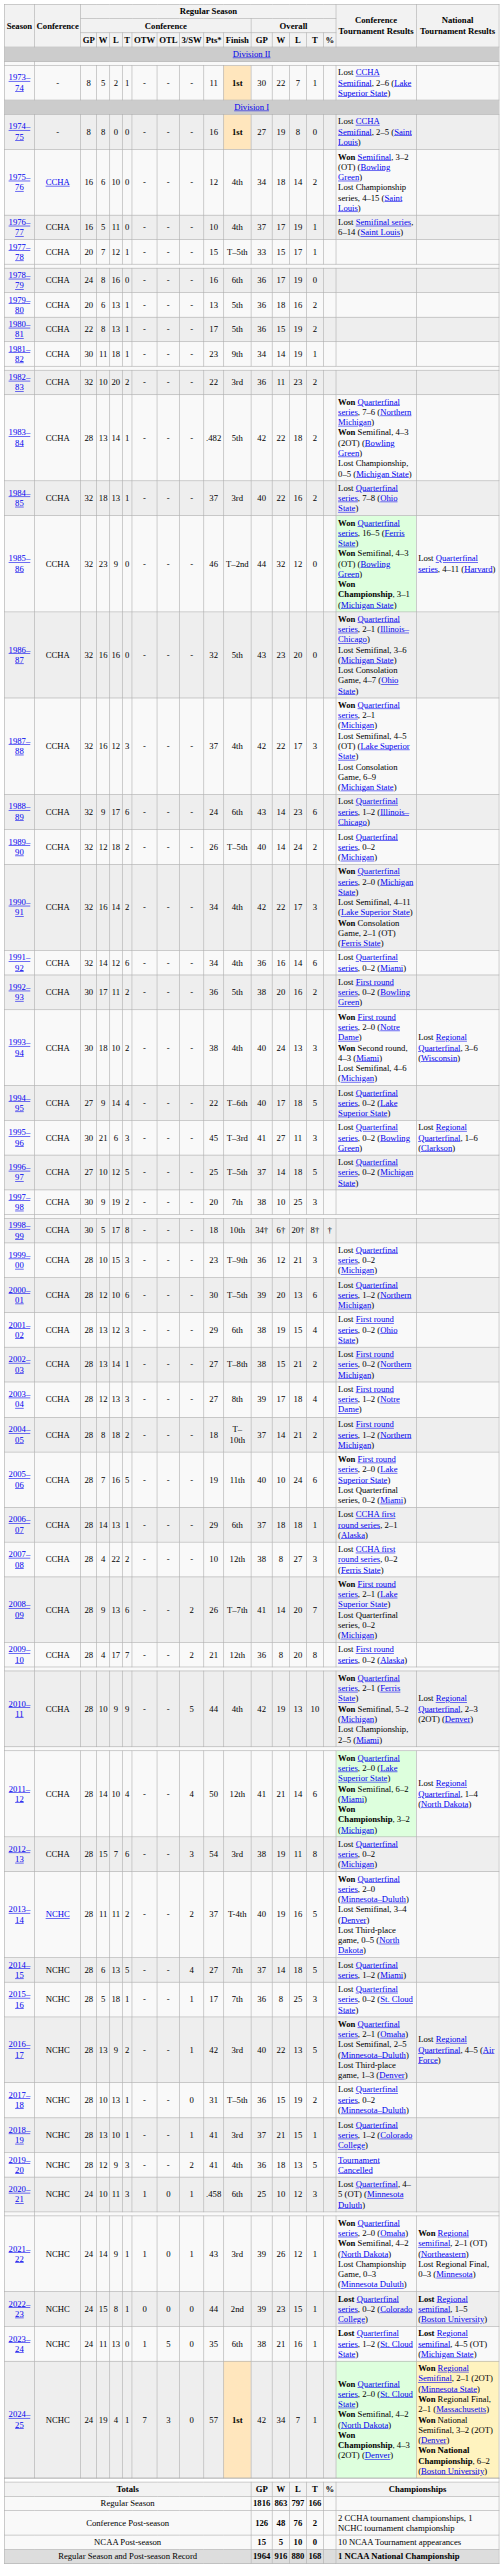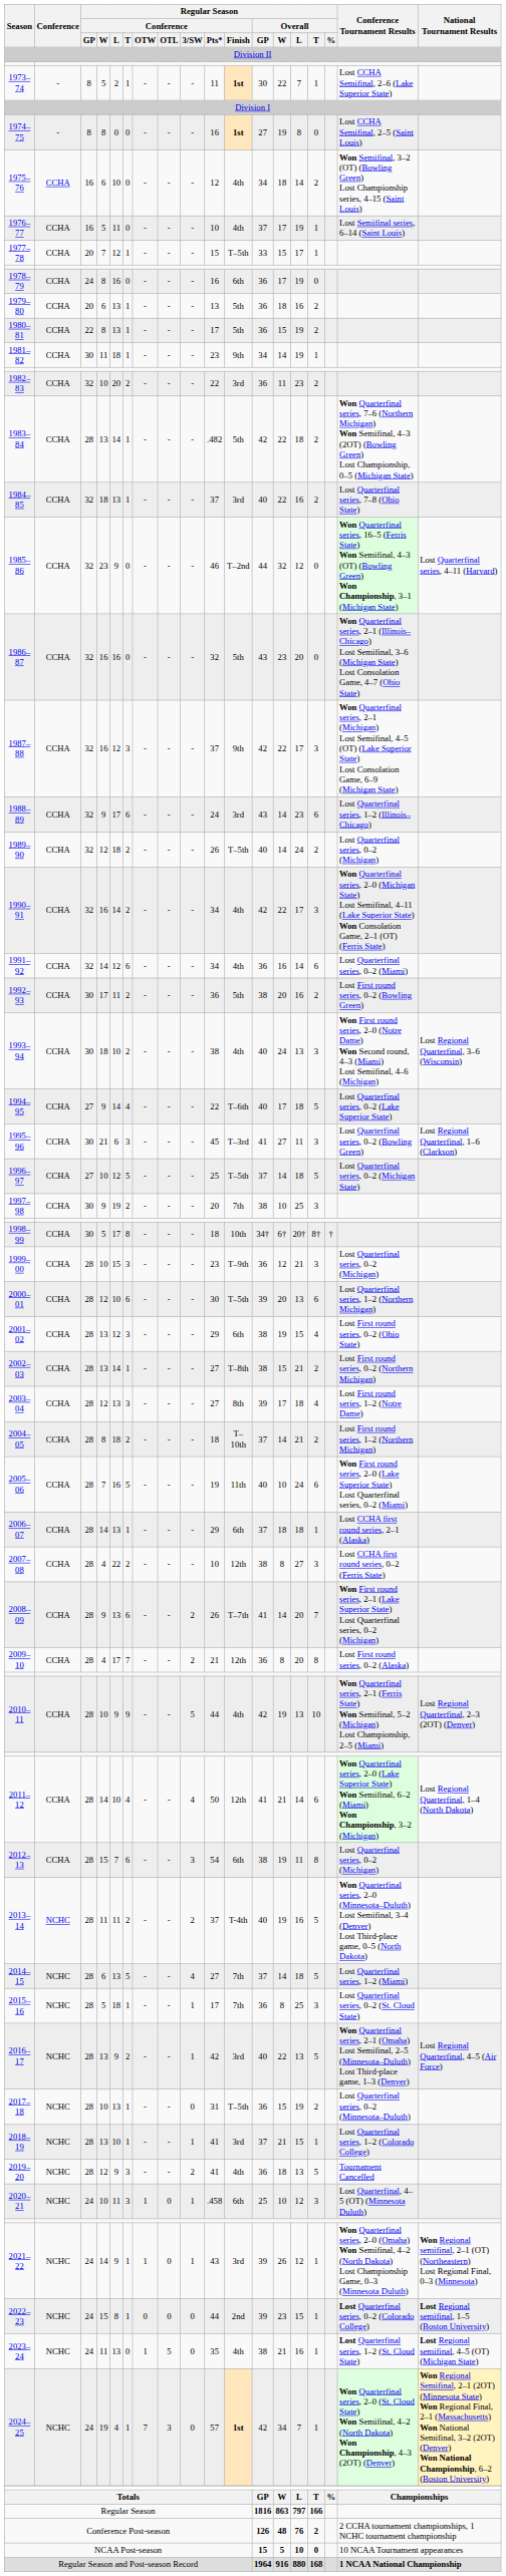1987–88 | Regular Season / Conference / Finish: 4th -> 9th
1988–89 | Regular Season / Conference / Finish: 6th -> 3rd
2012–13 | Regular Season / Conference / Finish: 3rd -> 6th
2023–24 | Regular Season / Conference / Finish: 6th -> 4th
